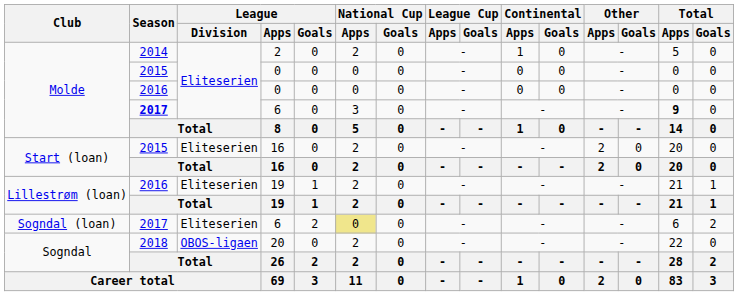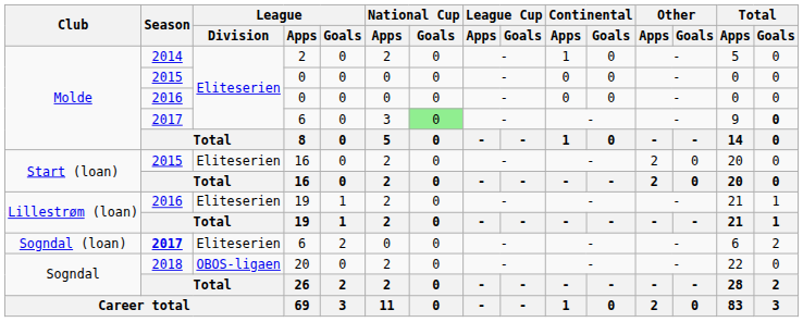Molde / 6 | Season: bold -> normal
Molde / 6 | National Cup / Goals: no background -> lightgreen background
Molde / 6 | Total / Apps: bold -> normal
Molde / 6 | Total / Goals: normal -> bold
Sogndal (loan) / 6 | Season: normal -> bold
Sogndal (loan) / 6 | National Cup / Apps: khaki background -> no background
